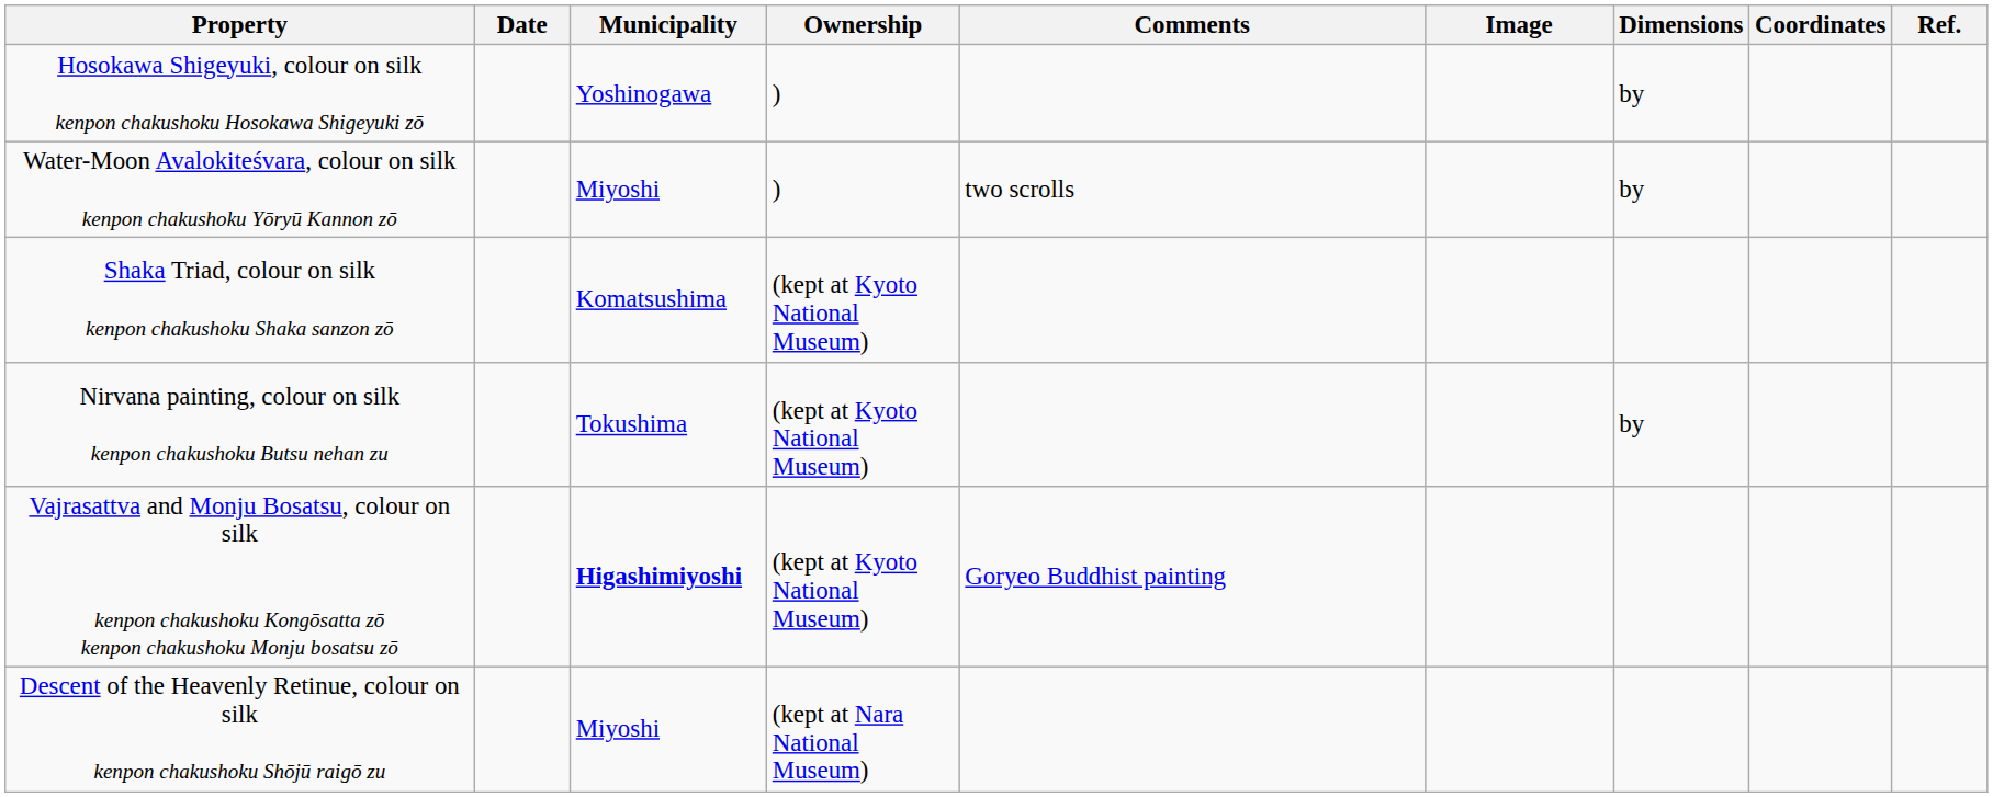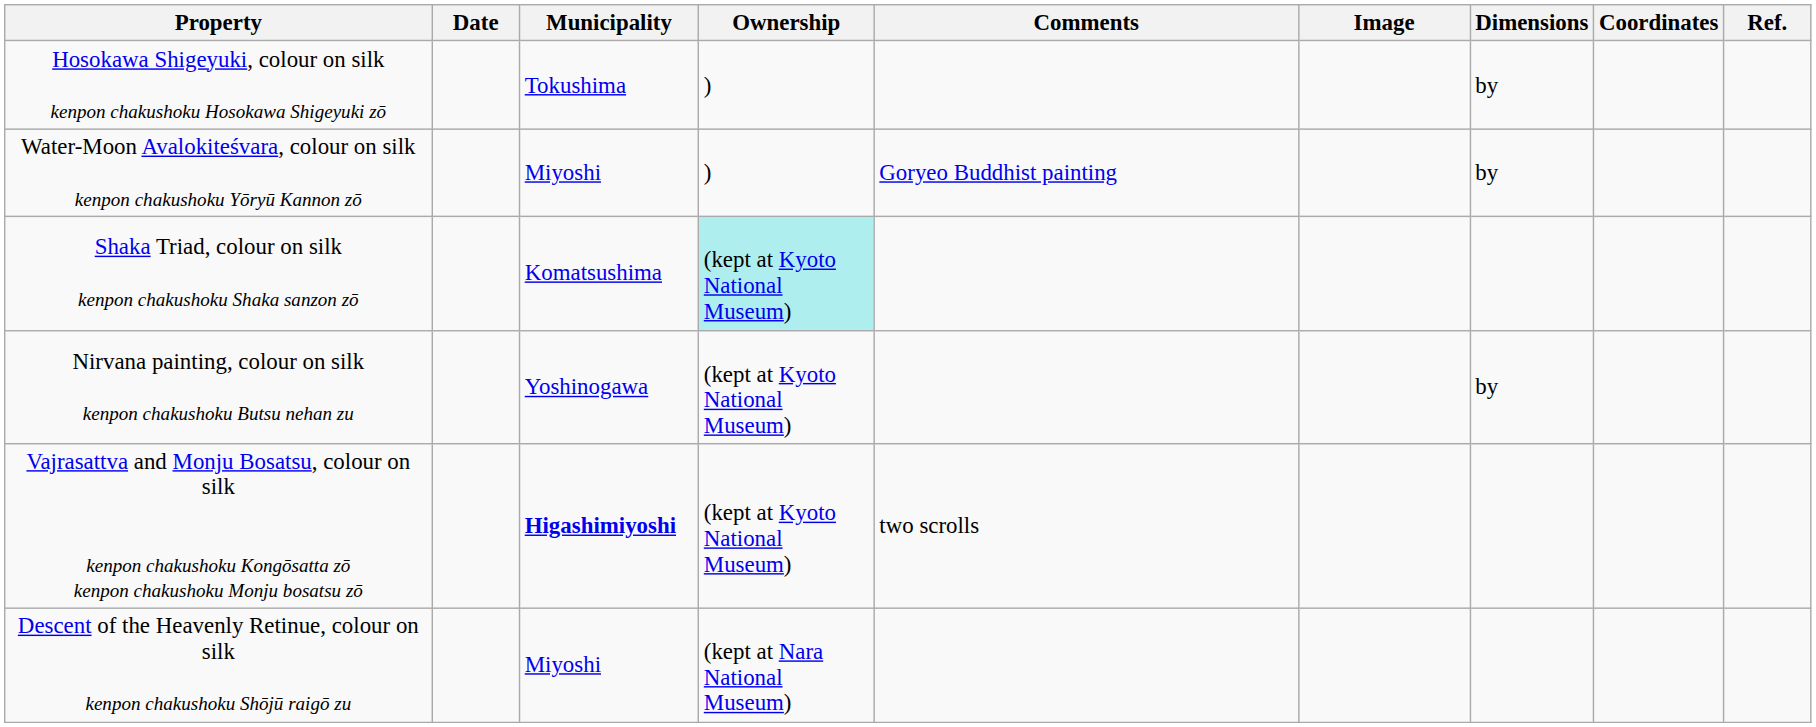row 2 | Municipality: Yoshinogawa -> Tokushima
row 3 | Comments: two scrolls -> Goryeo Buddhist painting
row 4 | Ownership: no background -> paleturquoise background
row 5 | Municipality: Tokushima -> Yoshinogawa
row 6 | Comments: Goryeo Buddhist painting -> two scrolls
